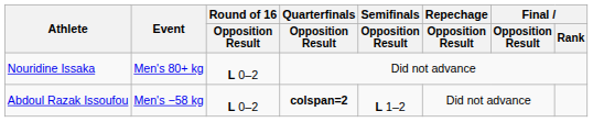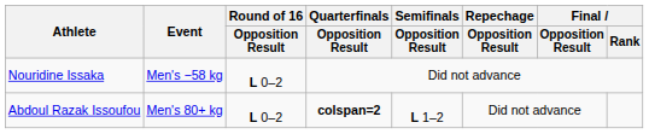Nouridine Issaka | Event: Men's 80+ kg -> Men's −58 kg
Abdoul Razak Issoufou | Event: Men's −58 kg -> Men's 80+ kg
